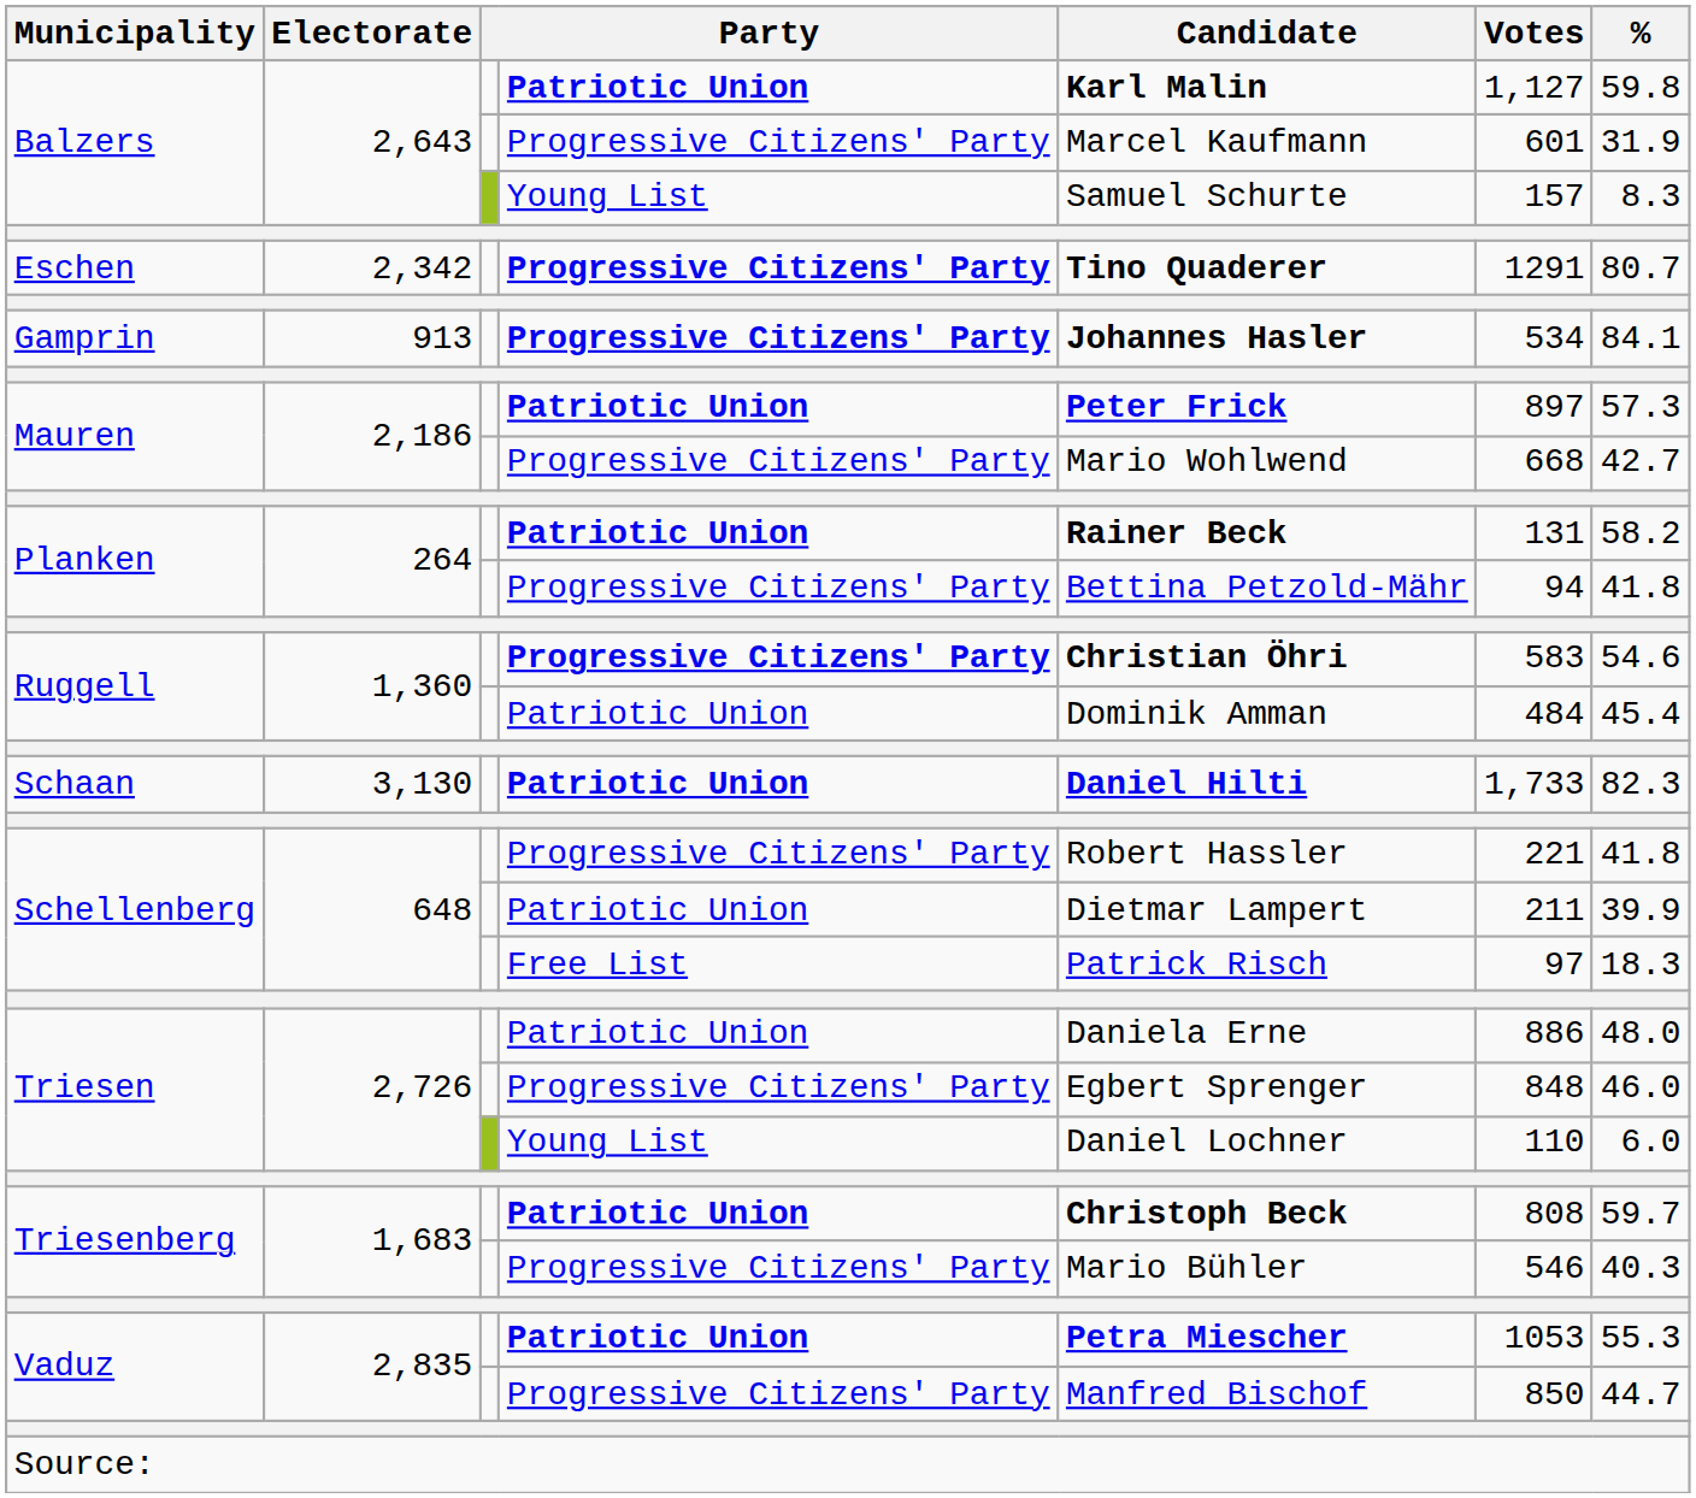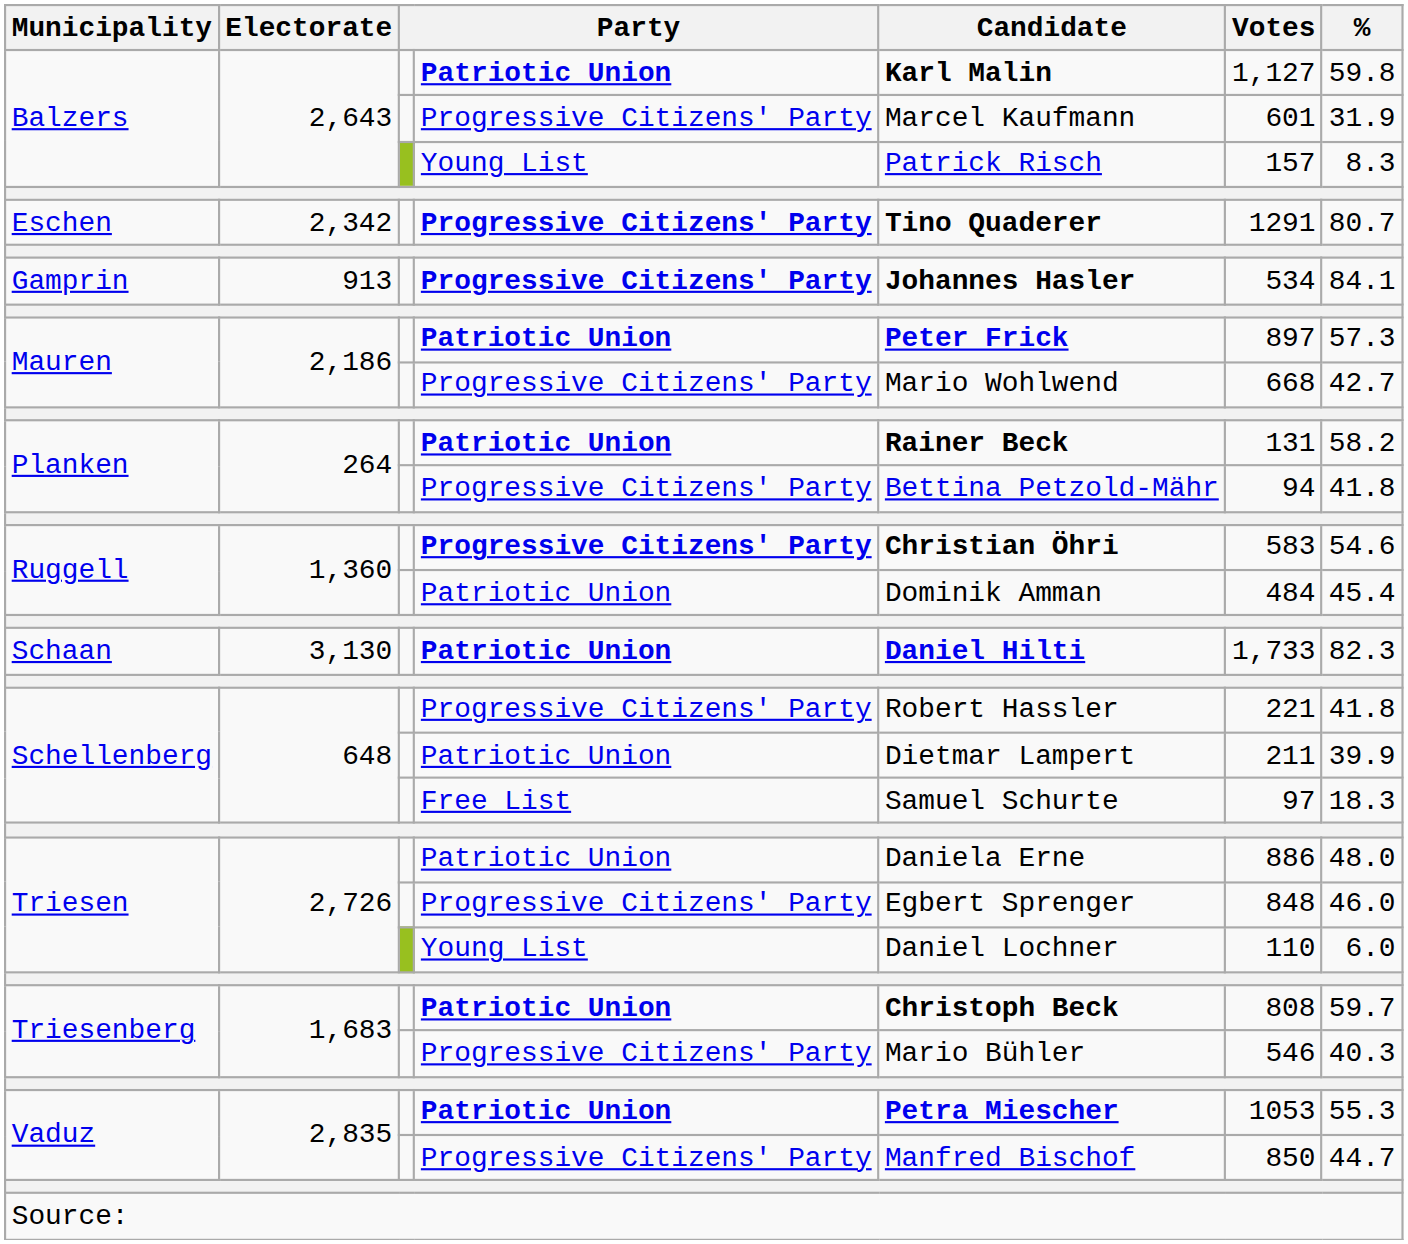Balzers / Young List | Candidate: Samuel Schurte -> Patrick Risch
Schellenberg / Free List | Candidate: Patrick Risch -> Samuel Schurte
